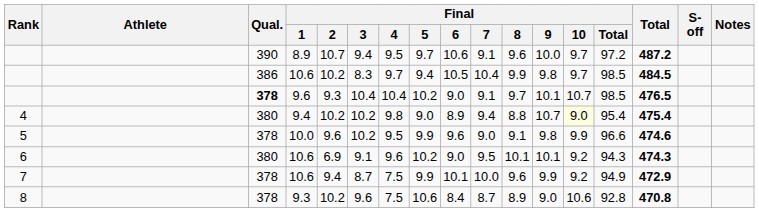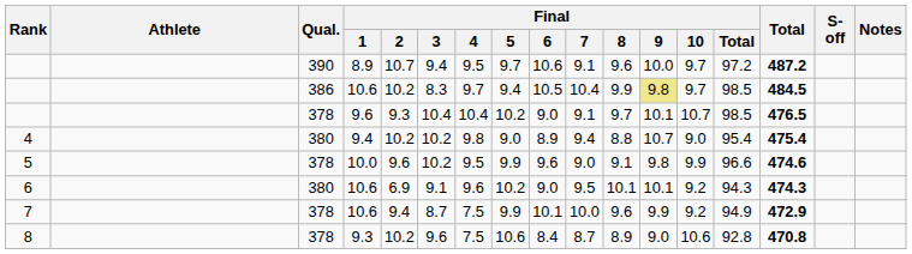row 4 | Final / 9: no background -> khaki background
row 5 | Qual.: bold -> normal
row 6 | Final / 10: lightyellow background -> no background
